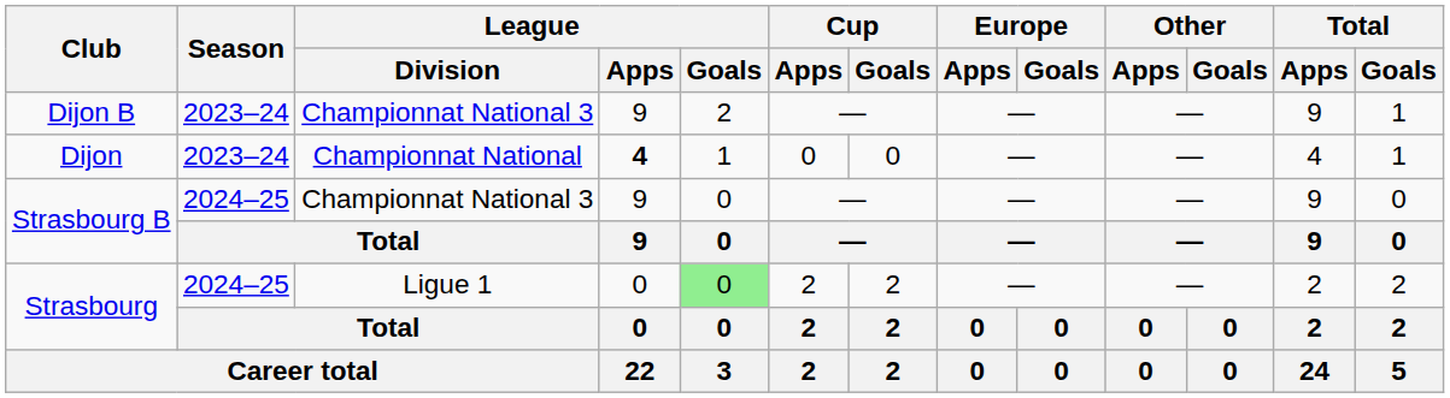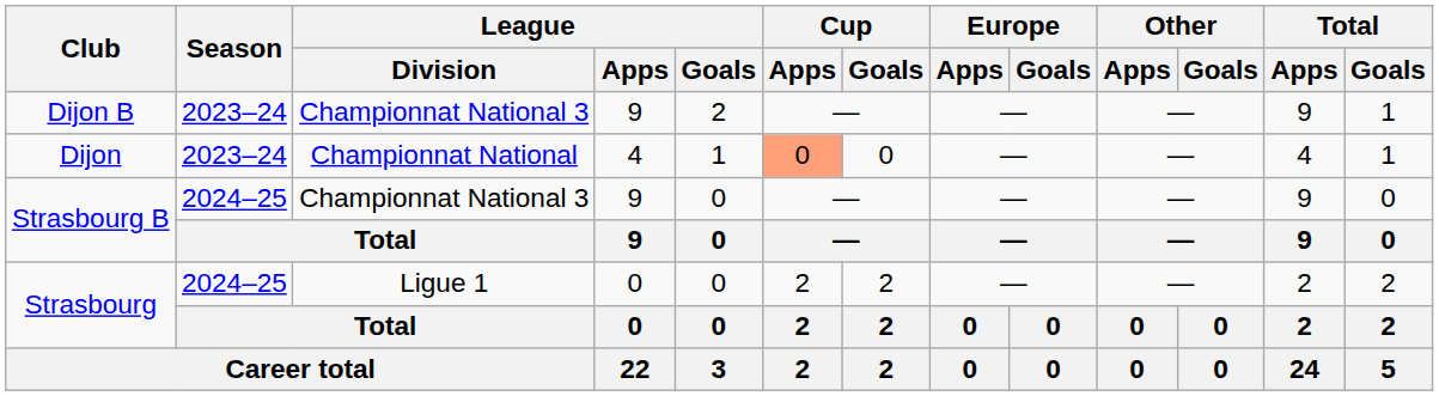Dijon | League / Apps: bold -> normal
Dijon | Cup / Apps: no background -> lightsalmon background
Strasbourg / Ligue 1 | League / Goals: lightgreen background -> no background
